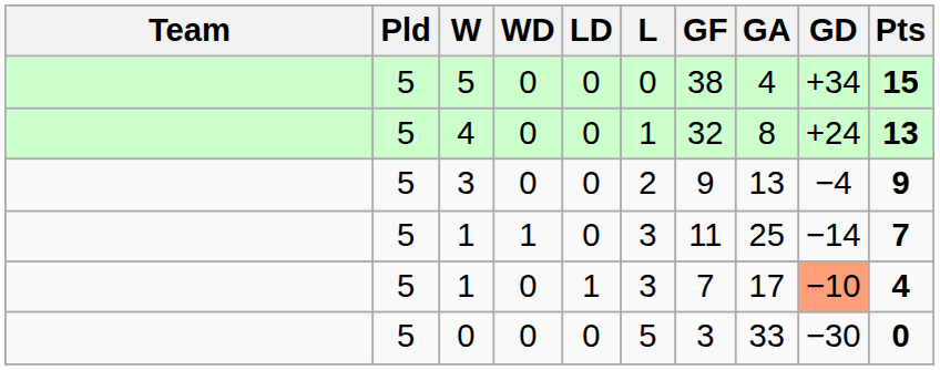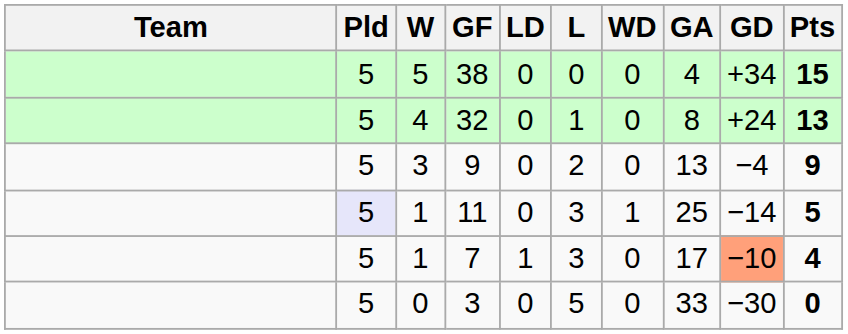columns swapped: WD <-> GF
row 5 | Pld: no background -> lavender background
row 5 | Pts: 7 -> 5
